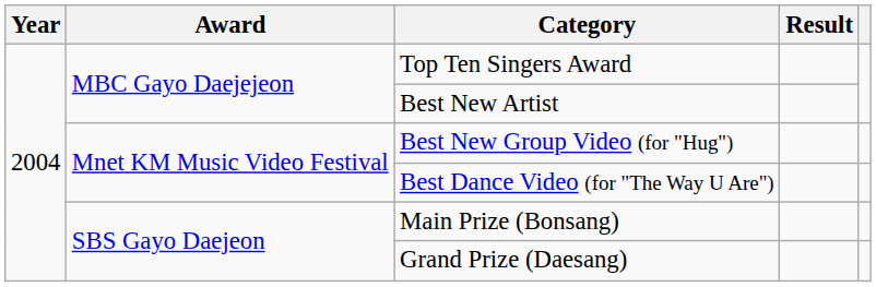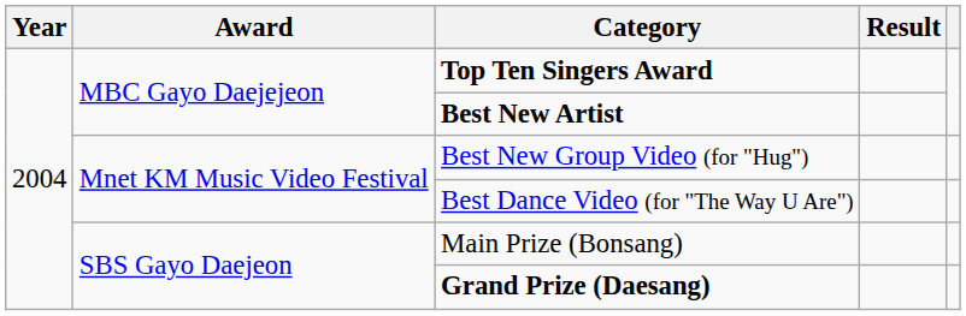Top Ten Singers Award | Category: normal -> bold
Best New Artist | Category: normal -> bold
Grand Prize (Daesang) | Category: normal -> bold
